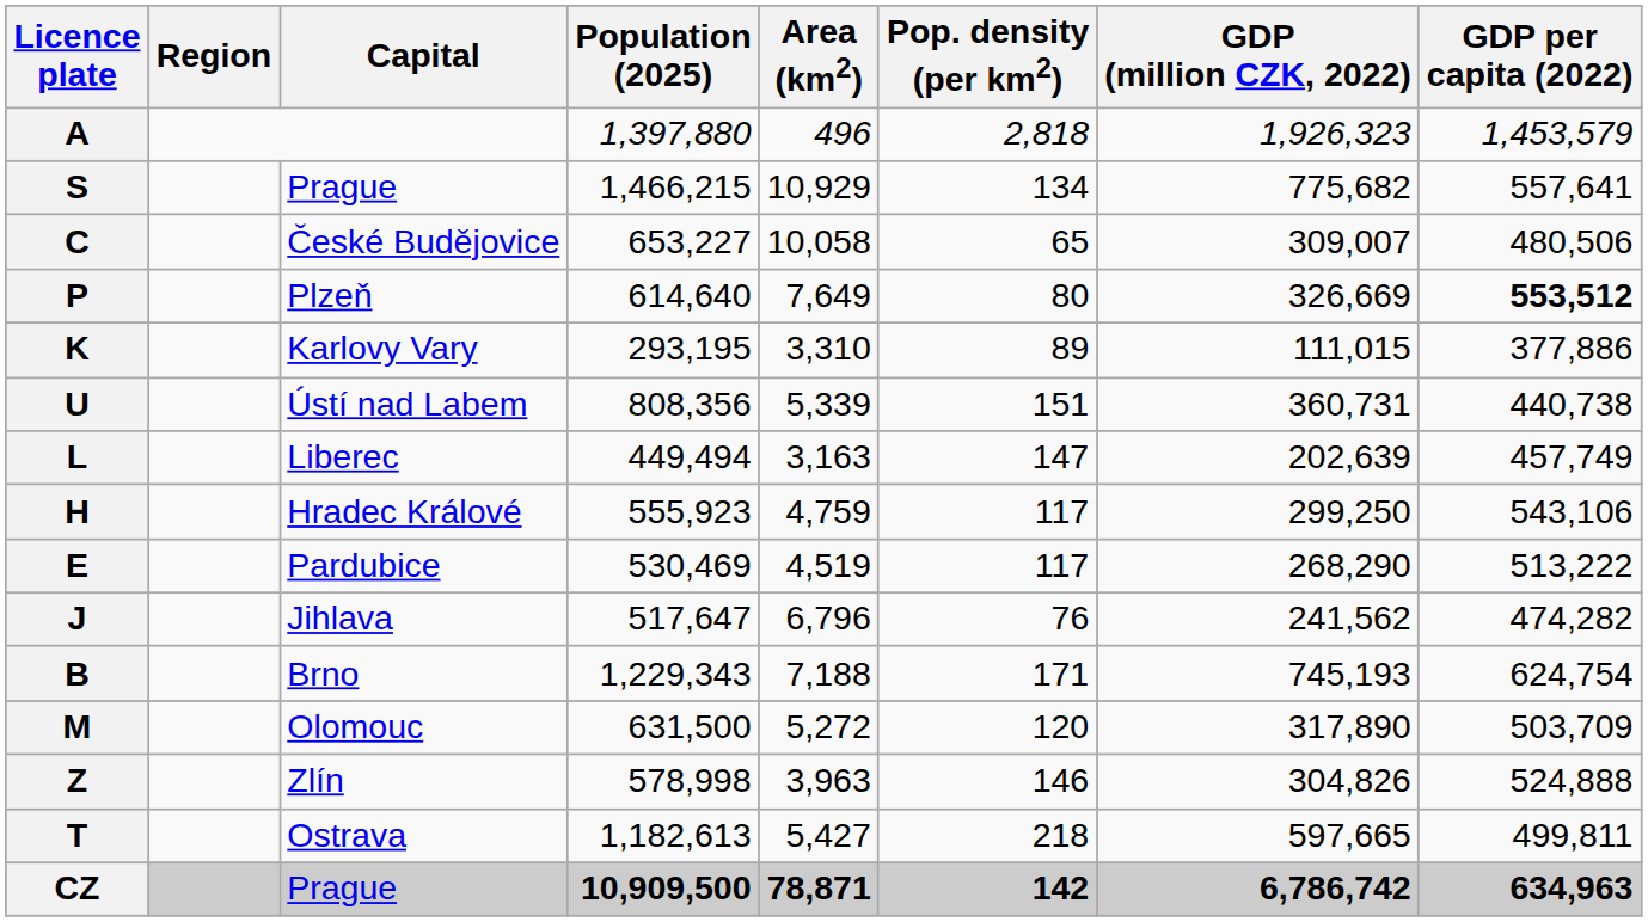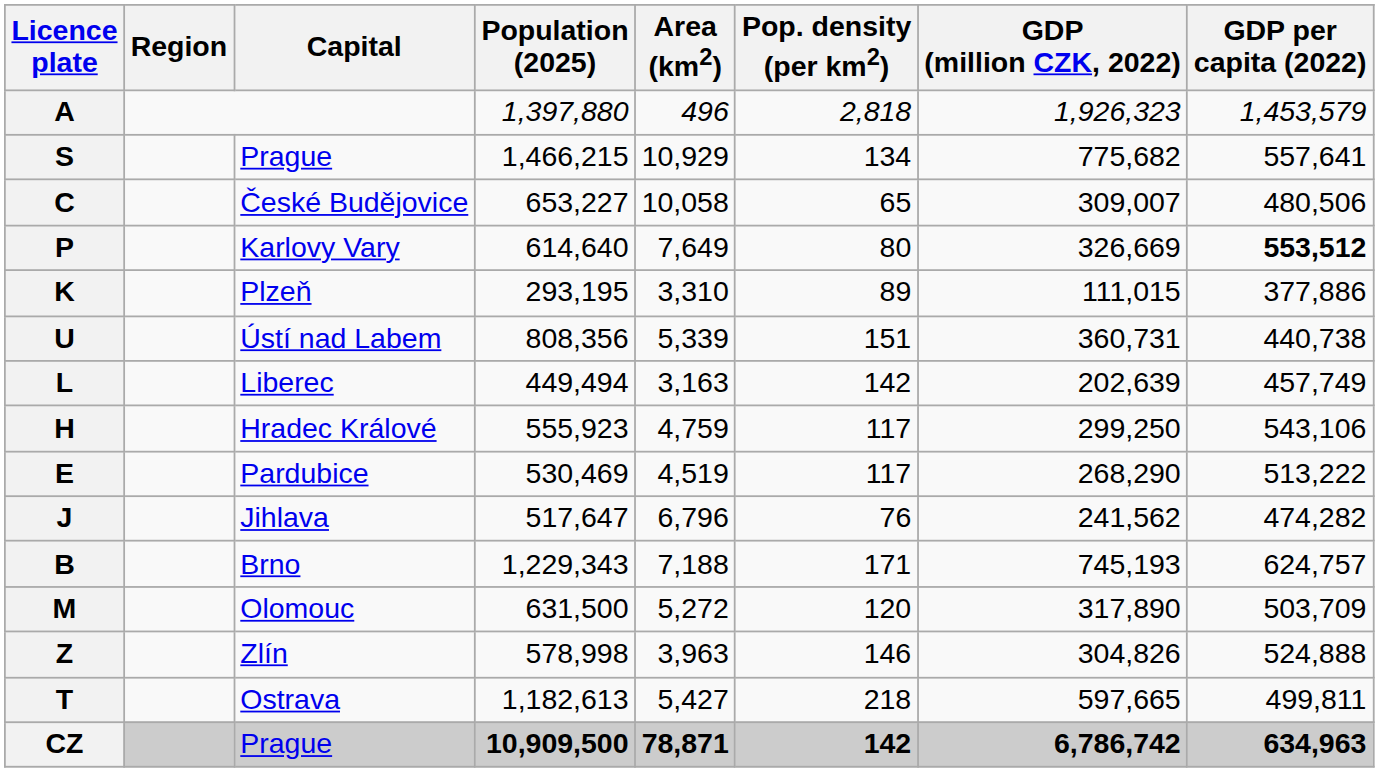P | Capital: Plzeň -> Karlovy Vary
K | Capital: Karlovy Vary -> Plzeň
L | Pop. density (per km2): 147 -> 142
B | GDP per capita (2022): 624,754 -> 624,757
